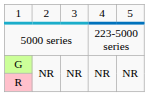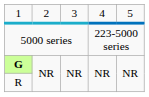G | column 1: normal -> bold
R | column 1: pink background -> no background
